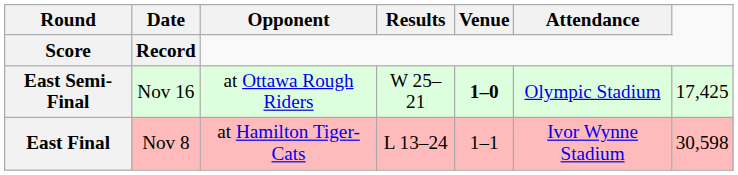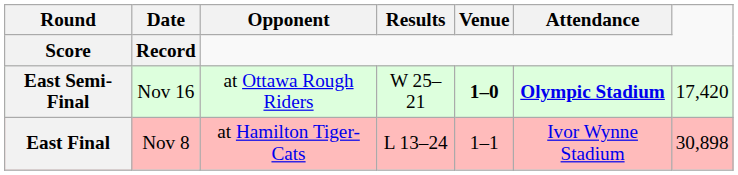East Semi-Final | Attendance: normal -> bold
East Semi-Final | column 7: 17,425 -> 17,420
East Final | column 7: 30,598 -> 30,898
